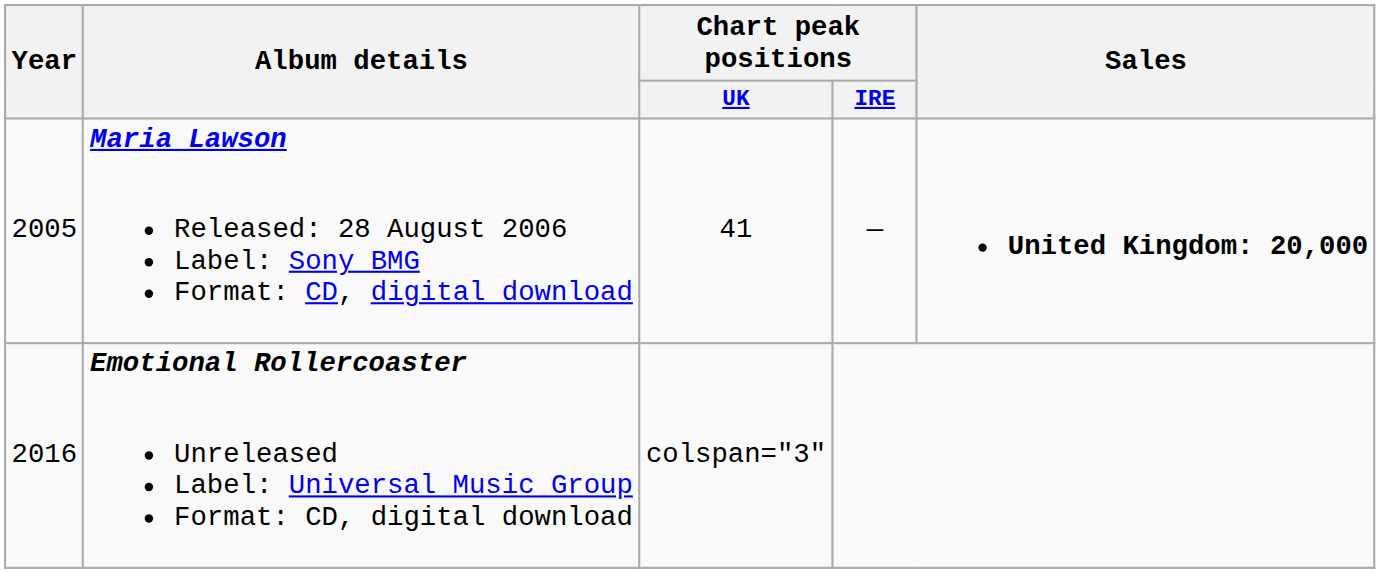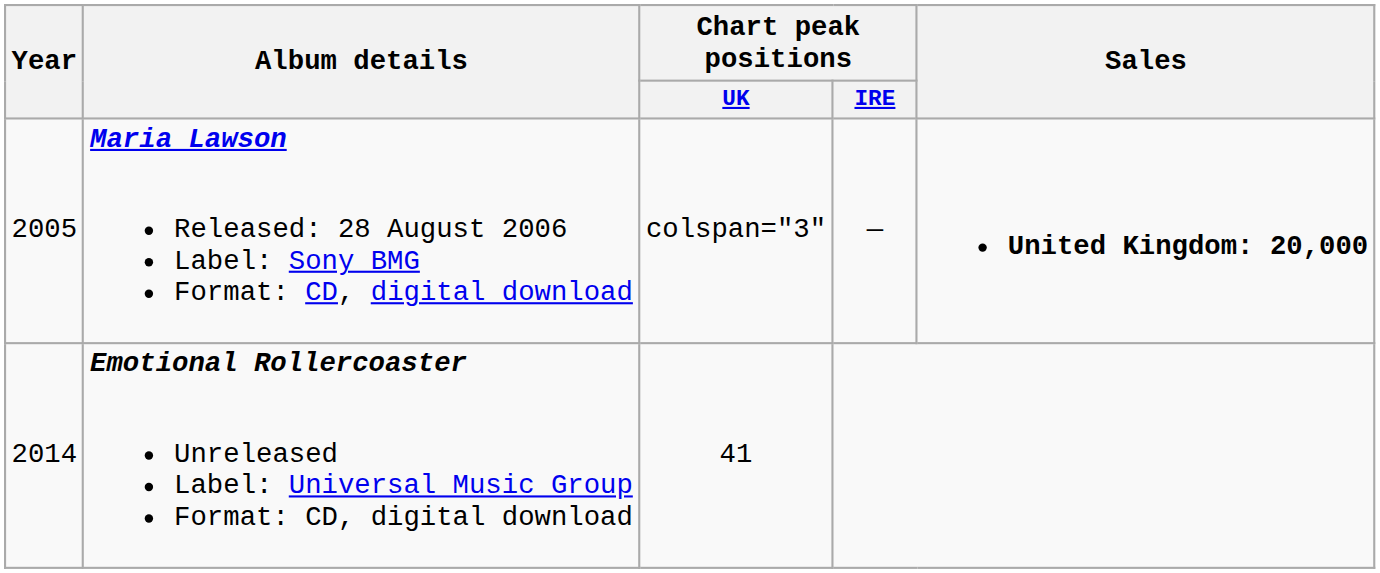row 3 | Chart peak positions / UK: 41 -> colspan="3"
row 4 | Year: 2016 -> 2014
row 4 | Chart peak positions / UK: colspan="3" -> 41
